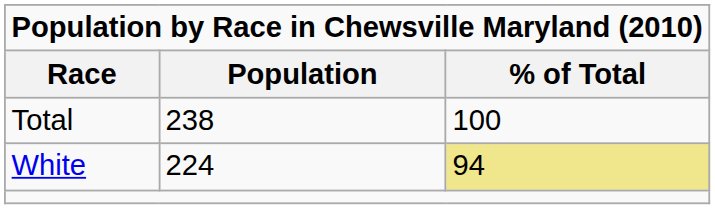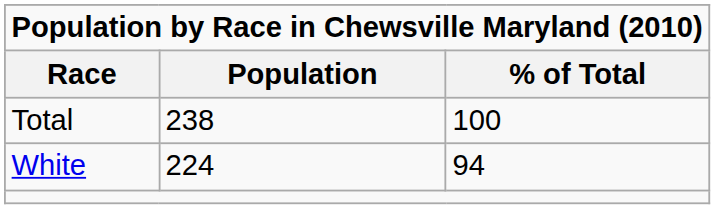White | % of Total: khaki background -> no background
